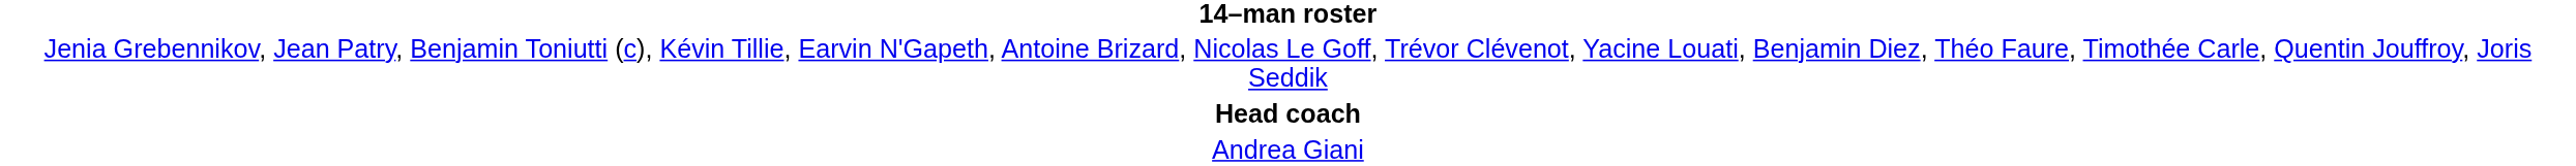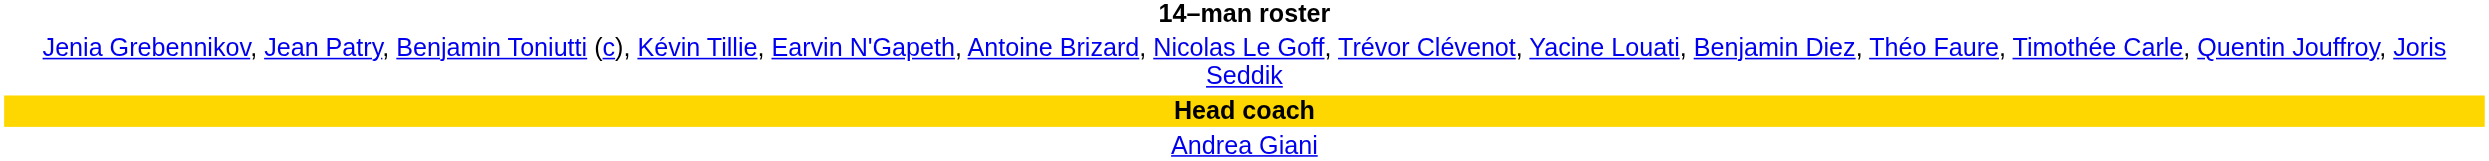row 3 | column 1: no background -> gold background
